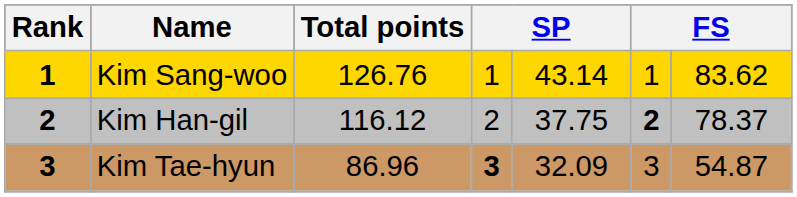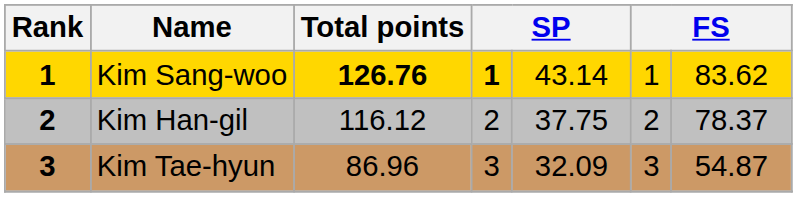Kim Sang-woo | Total points: normal -> bold
Kim Sang-woo | column 4: normal -> bold
Kim Han-gil | column 6: bold -> normal
Kim Tae-hyun | column 4: bold -> normal
